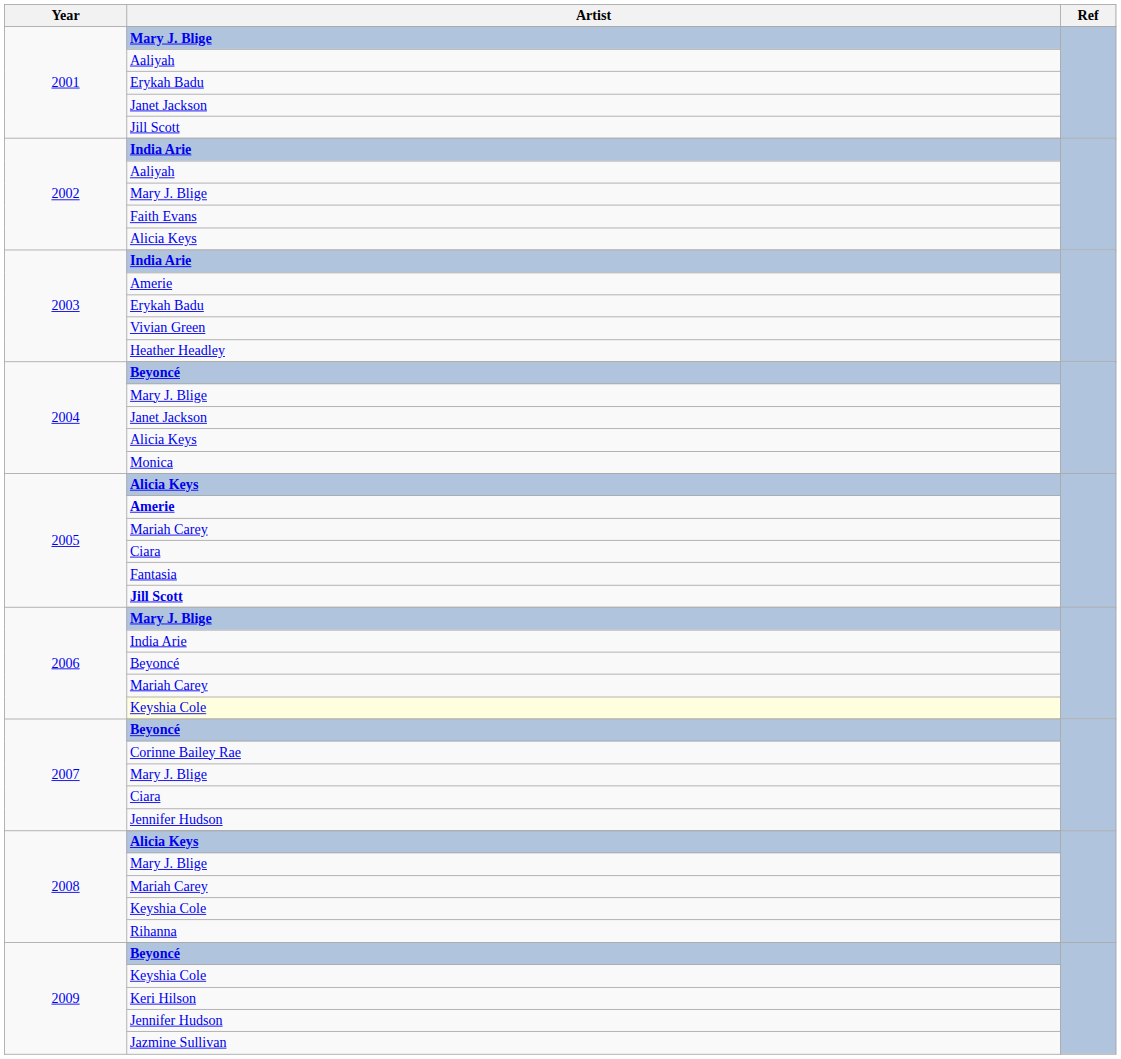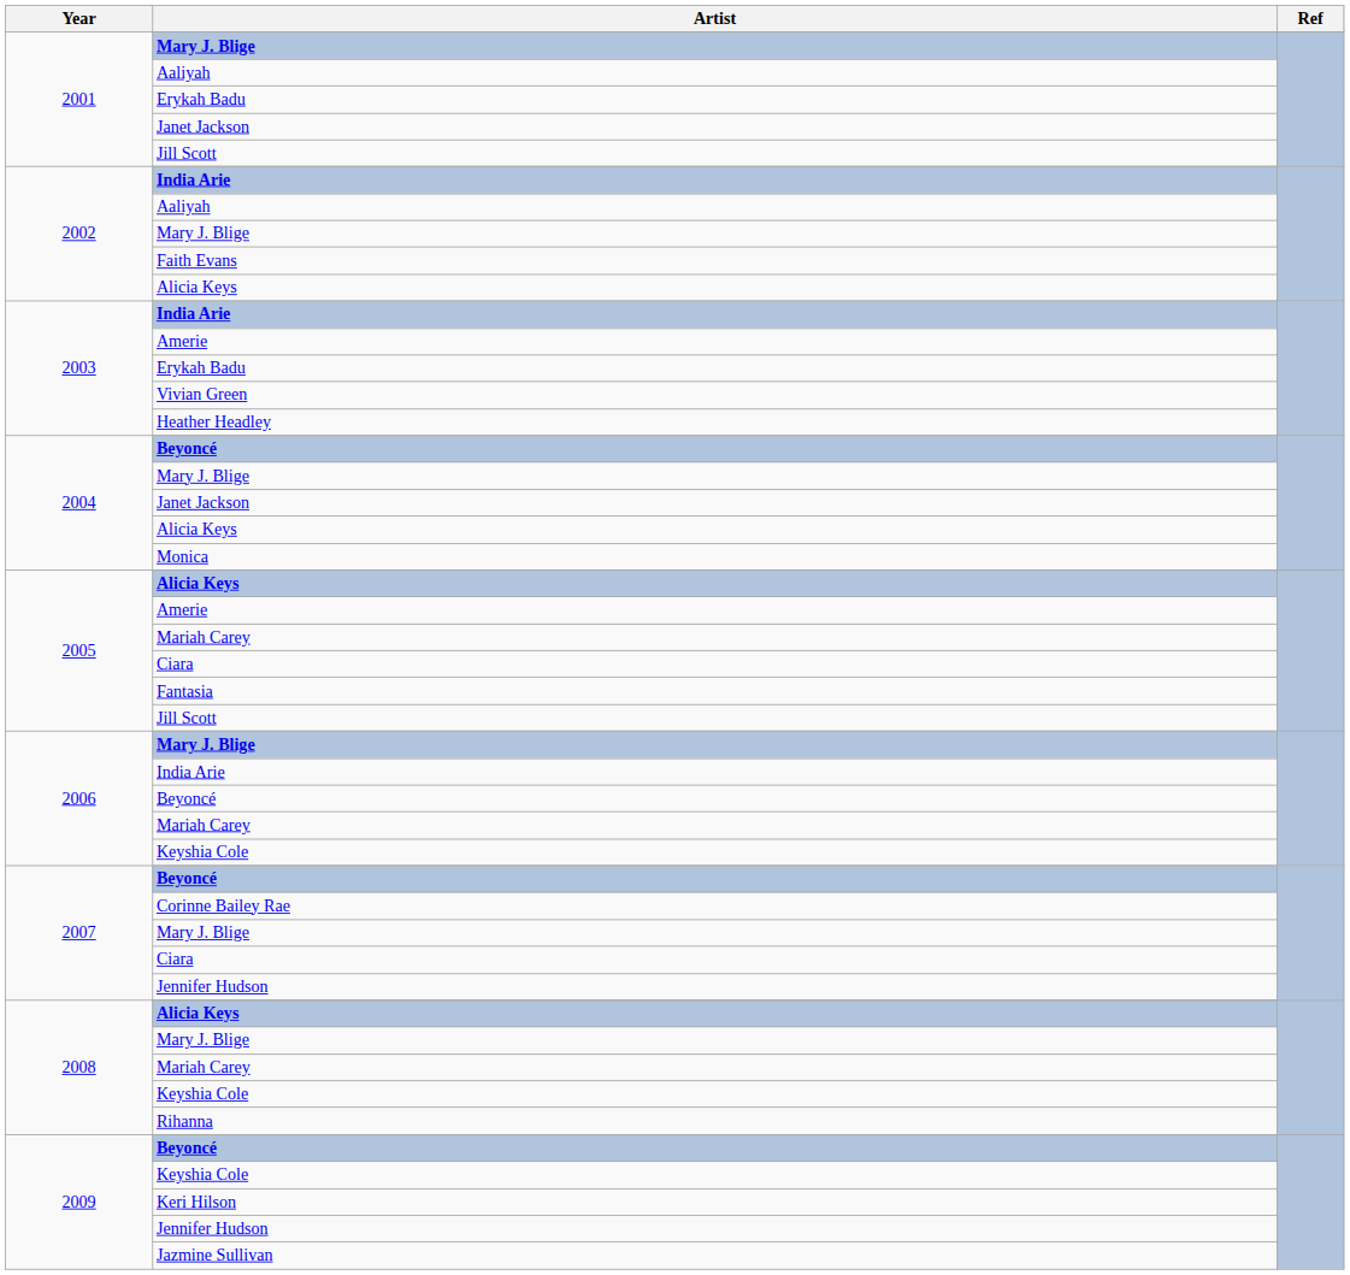2005 / Amerie | Artist: bold -> normal
2005 / Jill Scott | Artist: bold -> normal
2006 / Keyshia Cole | Artist: lightyellow background -> no background
